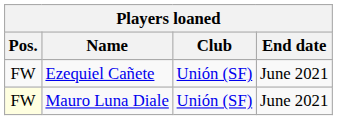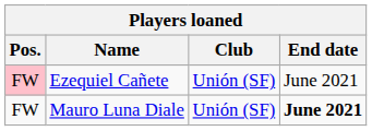Ezequiel Cañete | Pos.: no background -> pink background
Mauro Luna Diale | Pos.: lightyellow background -> no background
Mauro Luna Diale | End date: normal -> bold
